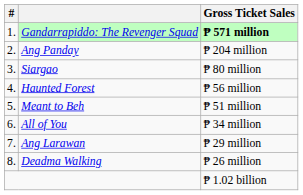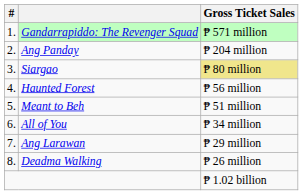Gandarrapiddo: The Revenger Squad | Gross Ticket Sales: bold -> normal
Siargao | Gross Ticket Sales: no background -> khaki background
